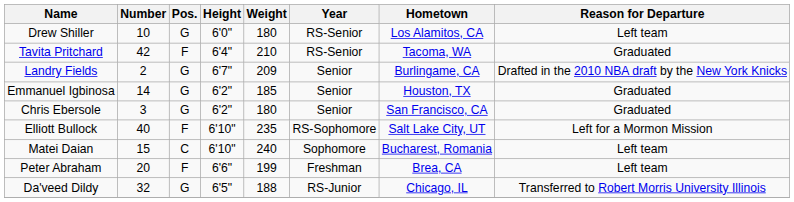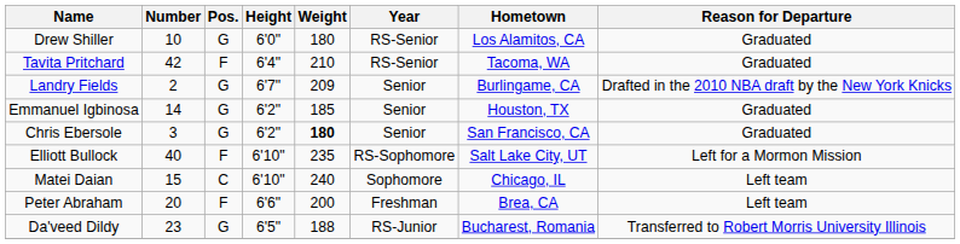Drew Shiller | Reason for Departure: Left team -> Graduated
Chris Ebersole | Weight: normal -> bold
Matei Daian | Hometown: Bucharest, Romania -> Chicago, IL
Peter Abraham | Weight: 199 -> 200
Da'veed Dildy | Number: 32 -> 23
Da'veed Dildy | Hometown: Chicago, IL -> Bucharest, Romania
